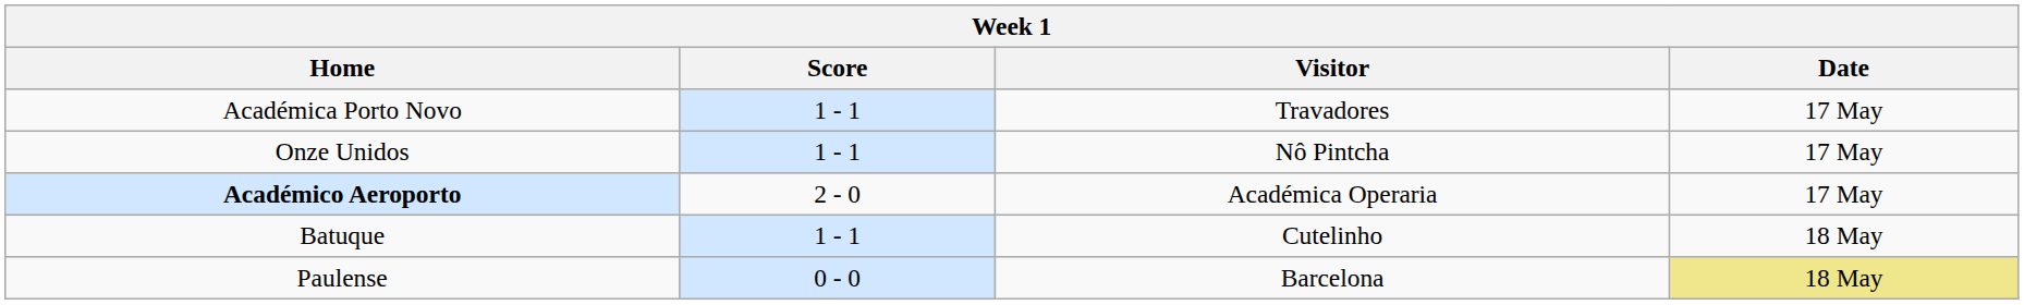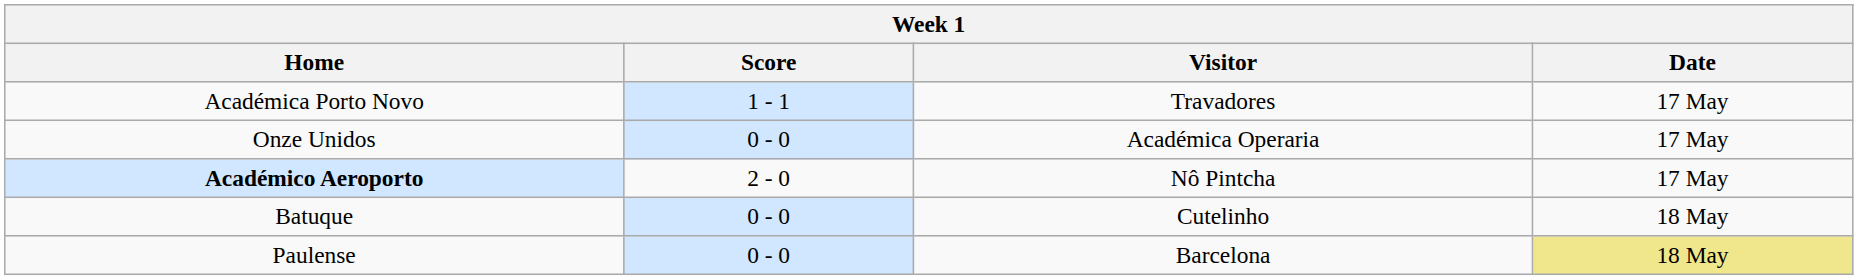Onze Unidos | Score: 1 - 1 -> 0 - 0
Onze Unidos | Visitor: Nô Pintcha -> Académica Operaria
Académico Aeroporto | Visitor: Académica Operaria -> Nô Pintcha
Batuque | Score: 1 - 1 -> 0 - 0
